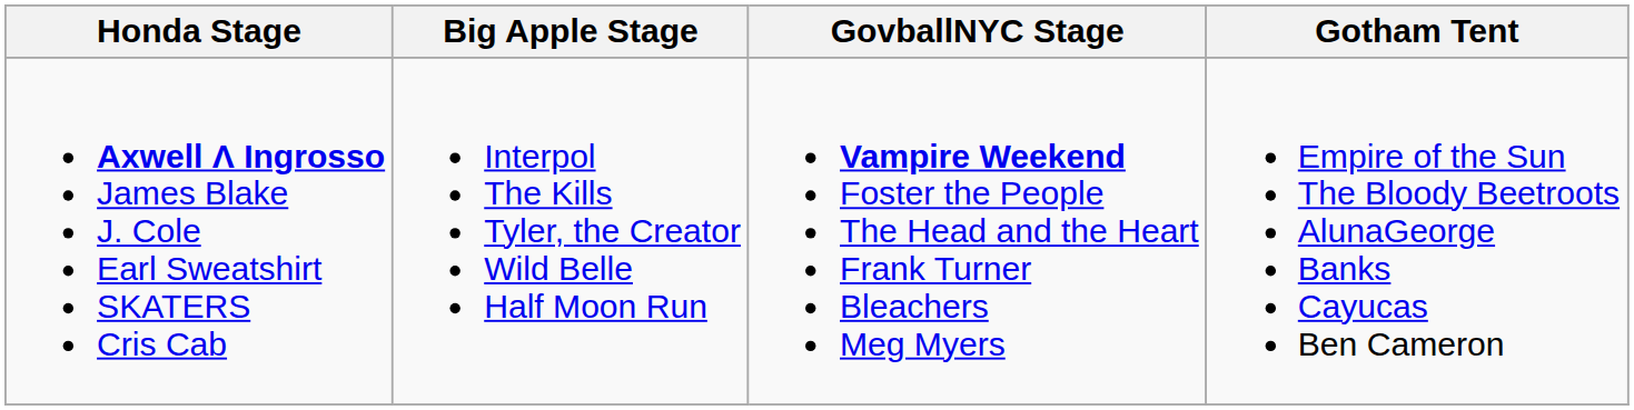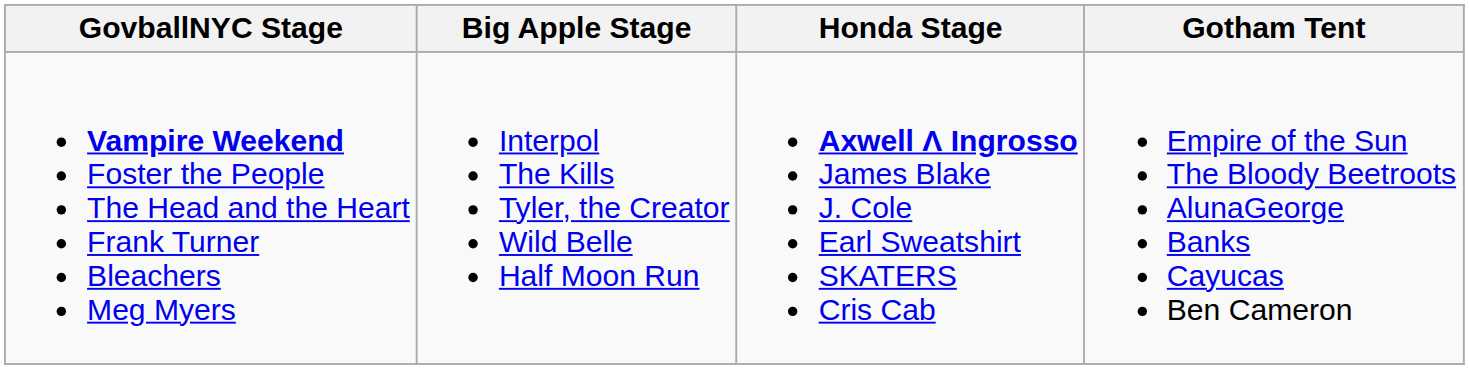columns swapped: GovballNYC Stage <-> Honda Stage
